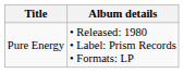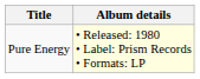Pure Energy | Album details: no background -> lightyellow background
